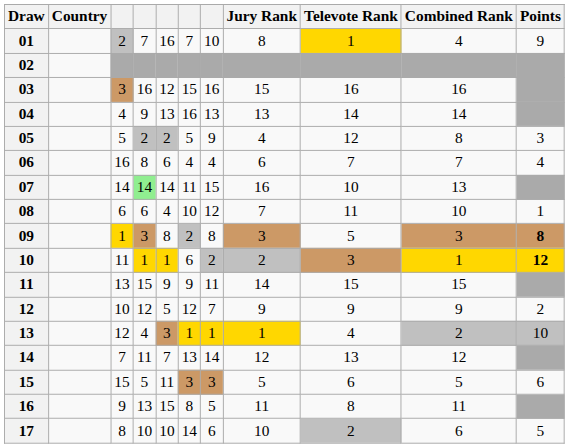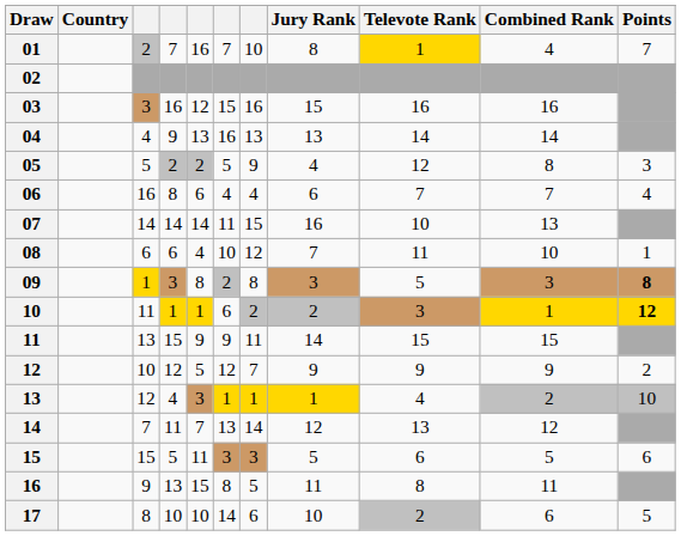01 | Points: 9 -> 7
07 | column 4: lightgreen background -> no background
